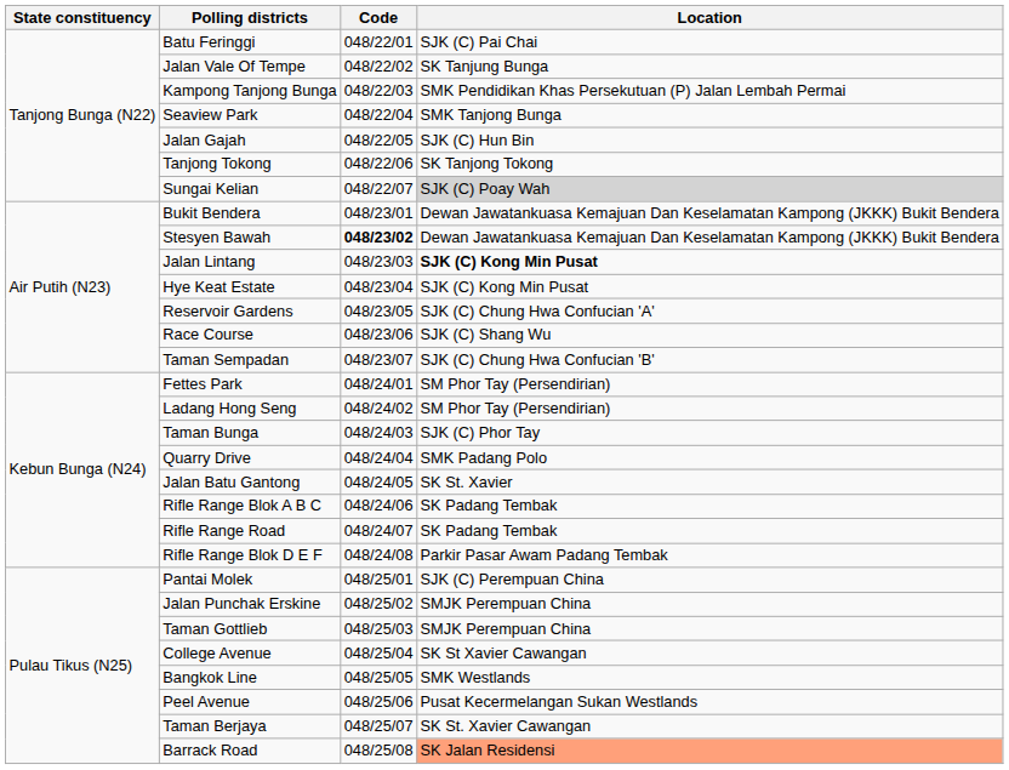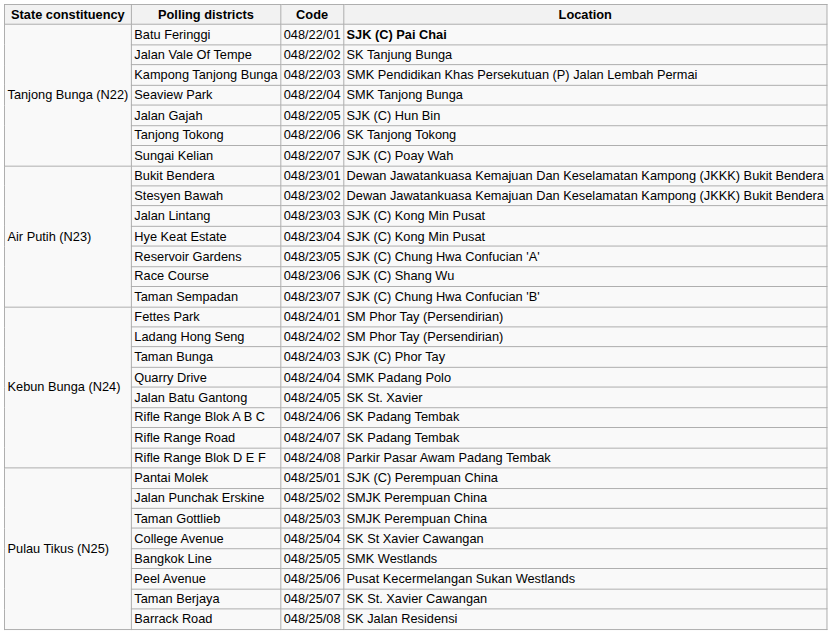Batu Feringgi | Location: normal -> bold
Sungai Kelian | Location: lightgrey background -> no background
Stesyen Bawah | Code: bold -> normal
Jalan Lintang | Location: bold -> normal
Barrack Road | Location: lightsalmon background -> no background
